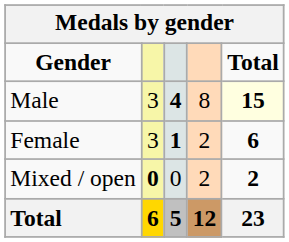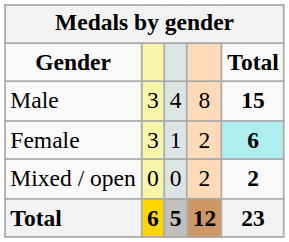Male | column 3: bold -> normal
Male | Total: lightyellow background -> no background
Female | column 3: bold -> normal
Female | Total: no background -> paleturquoise background
Mixed / open | column 2: bold -> normal
